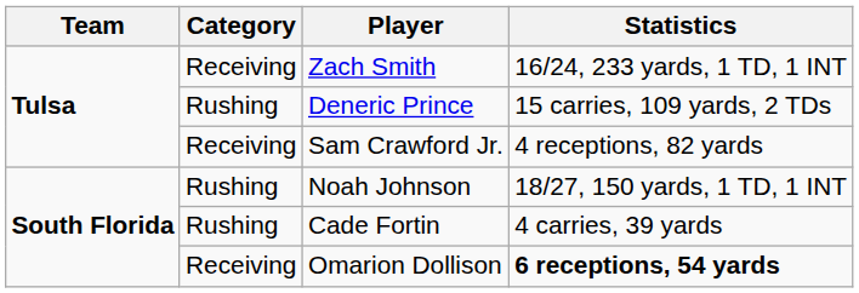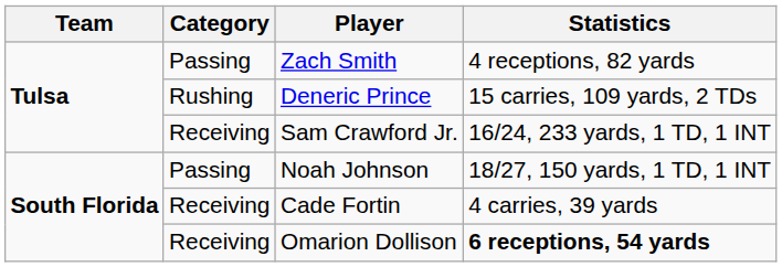Zach Smith | Category: Receiving -> Passing
Zach Smith | Statistics: 16/24, 233 yards, 1 TD, 1 INT -> 4 receptions, 82 yards
Sam Crawford Jr. | Statistics: 4 receptions, 82 yards -> 16/24, 233 yards, 1 TD, 1 INT
Noah Johnson | Category: Rushing -> Passing
Cade Fortin | Category: Rushing -> Receiving
